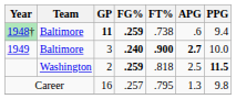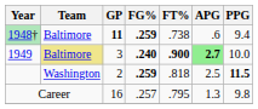1949 | Team: no background -> khaki background
1949 | APG: no background -> lightgreen background
